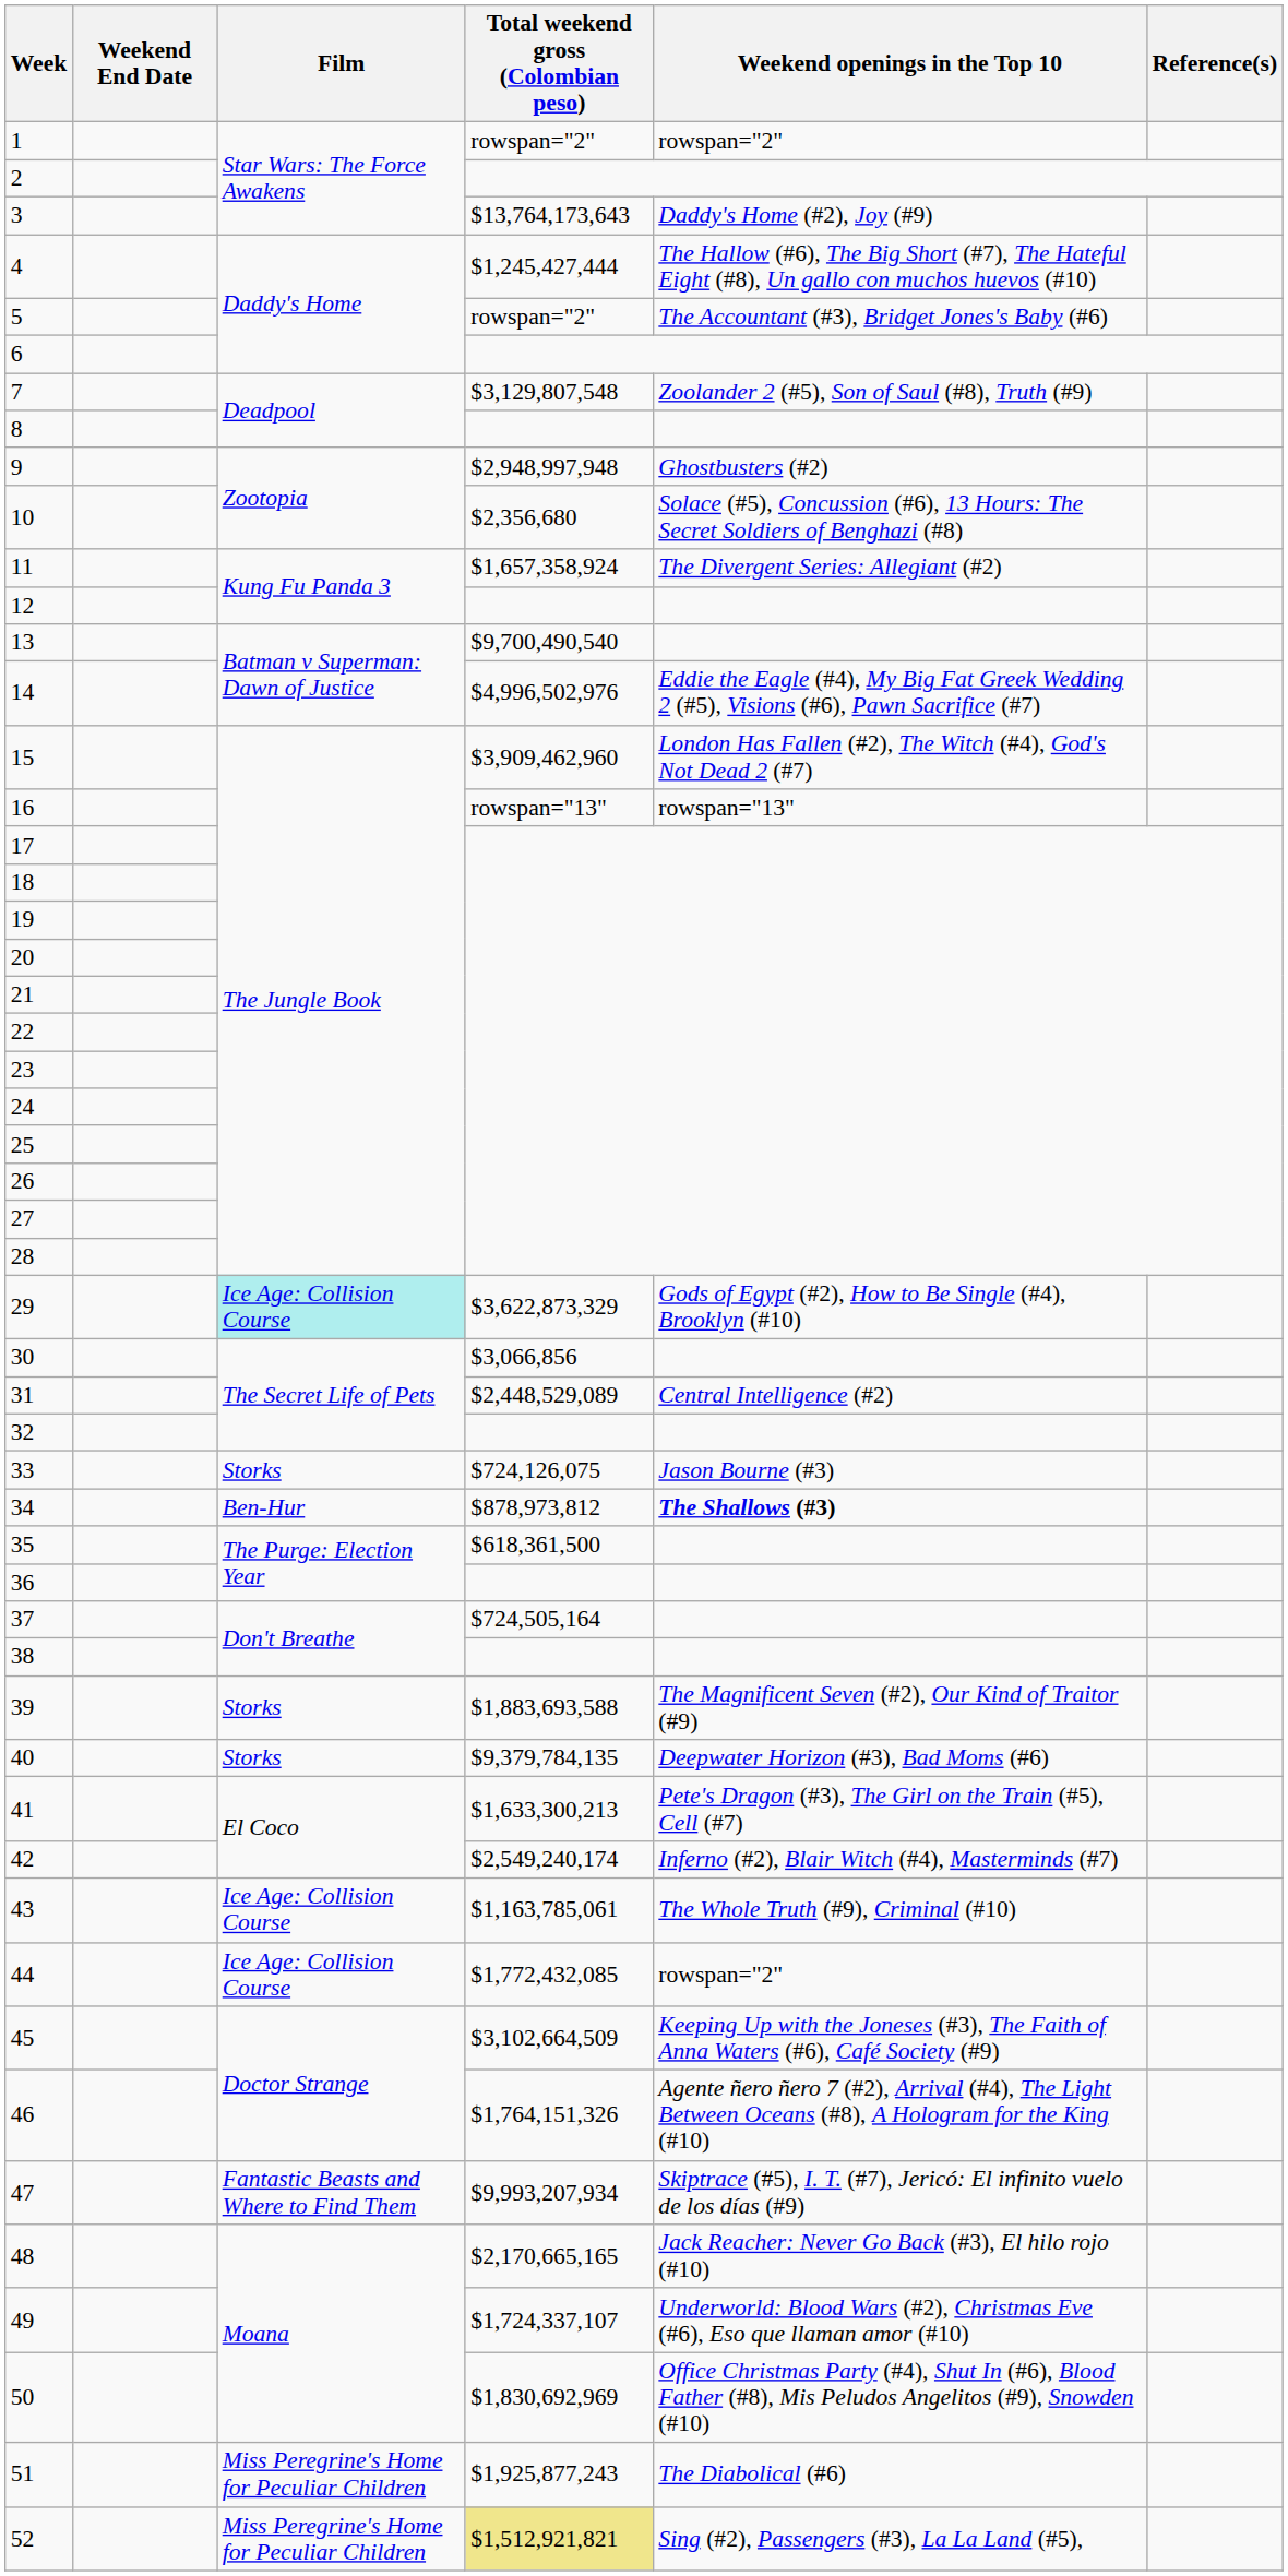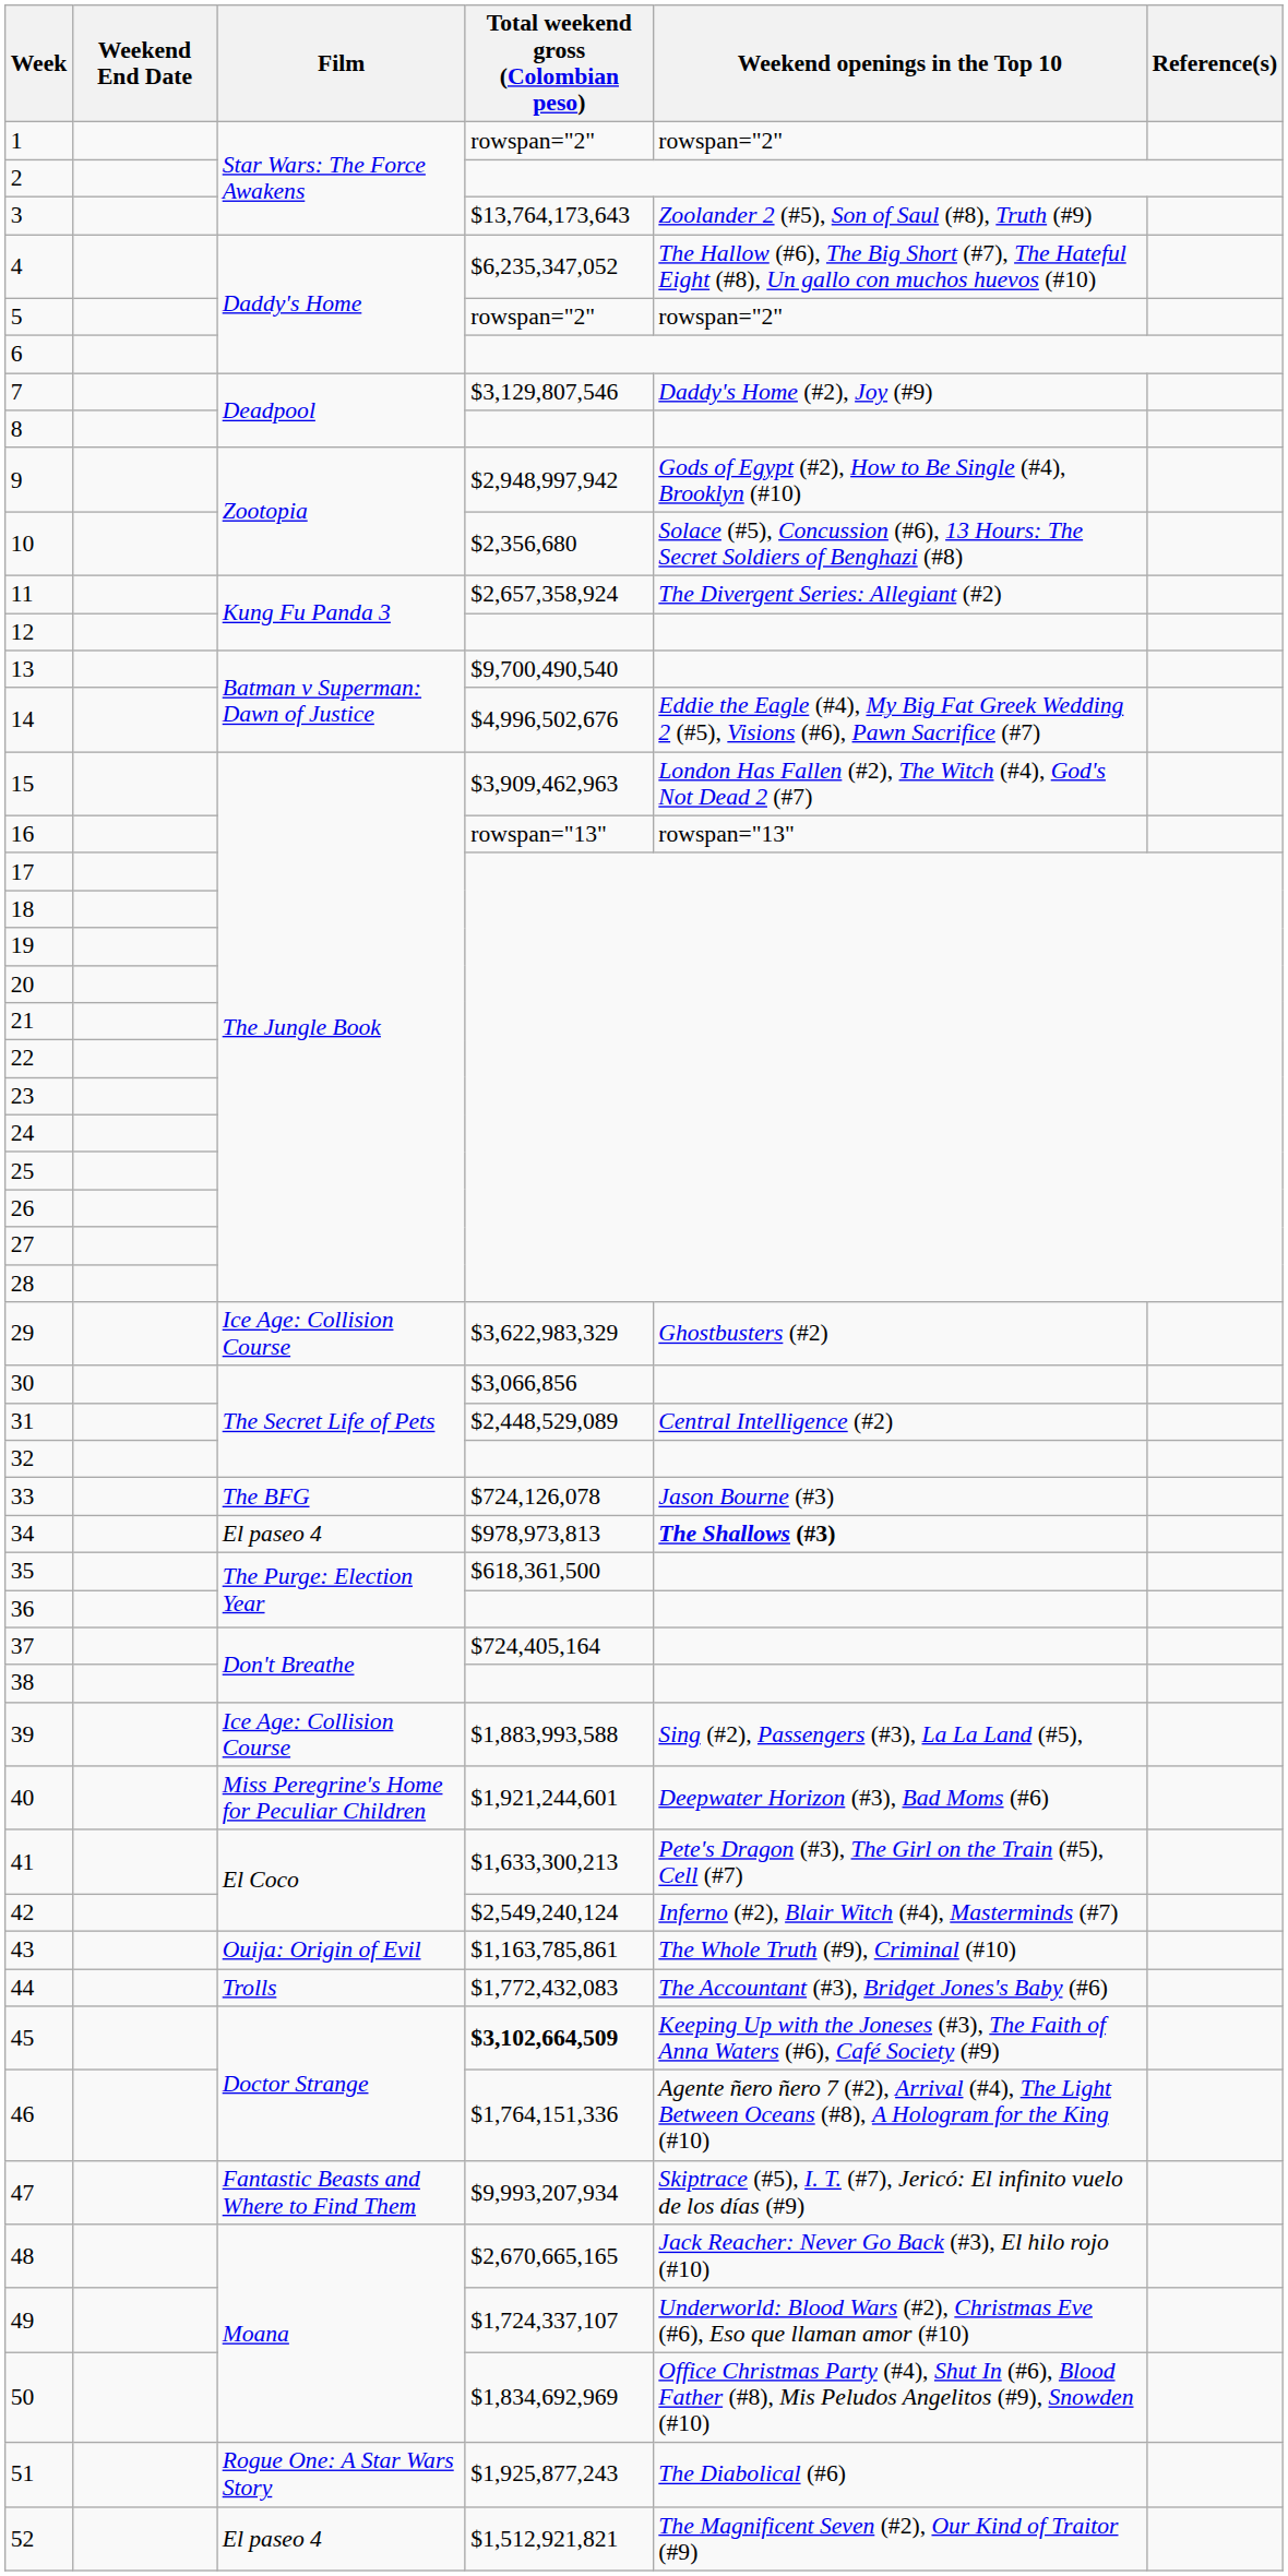3 | Weekend openings in the Top 10: Daddy's Home (#2), Joy (#9) -> Zoolander 2 (#5), Son of Saul (#8), Truth (#9)
4 | Total weekend gross (Colombian peso): $1,245,427,444 -> $6,235,347,052
5 | Weekend openings in the Top 10: The Accountant (#3), Bridget Jones's Baby (#6) -> rowspan="2"
7 | Total weekend gross (Colombian peso): $3,129,807,548 -> $3,129,807,546
7 | Weekend openings in the Top 10: Zoolander 2 (#5), Son of Saul (#8), Truth (#9) -> Daddy's Home (#2), Joy (#9)
9 | Total weekend gross (Colombian peso): $2,948,997,948 -> $2,948,997,942
9 | Weekend openings in the Top 10: Ghostbusters (#2) -> Gods of Egypt (#2), How to Be Single (#4), Brooklyn (#10)
11 | Total weekend gross (Colombian peso): $1,657,358,924 -> $2,657,358,924
14 | Total weekend gross (Colombian peso): $4,996,502,976 -> $4,996,502,676
15 | Total weekend gross (Colombian peso): $3,909,462,960 -> $3,909,462,963
29 | Film: paleturquoise background -> no background
29 | Total weekend gross (Colombian peso): $3,622,873,329 -> $3,622,983,329
29 | Weekend openings in the Top 10: Gods of Egypt (#2), How to Be Single (#4), Brooklyn (#10) -> Ghostbusters (#2)
33 | Film: Storks -> The BFG
33 | Total weekend gross (Colombian peso): $724,126,075 -> $724,126,078
34 | Film: Ben-Hur -> El paseo 4
34 | Total weekend gross (Colombian peso): $878,973,812 -> $978,973,813
37 | Total weekend gross (Colombian peso): $724,505,164 -> $724,405,164
39 | Film: Storks -> Ice Age: Collision Course
39 | Total weekend gross (Colombian peso): $1,883,693,588 -> $1,883,993,588
39 | Weekend openings in the Top 10: The Magnificent Seven (#2), Our Kind of Traitor (#9) -> Sing (#2), Passengers (#3), La La Land (#5),
40 | Film: Storks -> Miss Peregrine's Home for Peculiar Children
40 | Total weekend gross (Colombian peso): $9,379,784,135 -> $1,921,244,601
42 | Total weekend gross (Colombian peso): $2,549,240,174 -> $2,549,240,124
43 | Film: Ice Age: Collision Course -> Ouija: Origin of Evil
43 | Total weekend gross (Colombian peso): $1,163,785,061 -> $1,163,785,861
44 | Film: Ice Age: Collision Course -> Trolls
44 | Total weekend gross (Colombian peso): $1,772,432,085 -> $1,772,432,083
44 | Weekend openings in the Top 10: rowspan="2" -> The Accountant (#3), Bridget Jones's Baby (#6)
45 | Total weekend gross (Colombian peso): normal -> bold
46 | Total weekend gross (Colombian peso): $1,764,151,326 -> $1,764,151,336
48 | Total weekend gross (Colombian peso): $2,170,665,165 -> $2,670,665,165
50 | Total weekend gross (Colombian peso): $1,830,692,969 -> $1,834,692,969
51 | Film: Miss Peregrine's Home for Peculiar Children -> Rogue One: A Star Wars Story
52 | Film: Miss Peregrine's Home for Peculiar Children -> El paseo 4
52 | Total weekend gross (Colombian peso): khaki background -> no background
52 | Weekend openings in the Top 10: Sing (#2), Passengers (#3), La La Land (#5), -> The Magnificent Seven (#2), Our Kind of Traitor (#9)
